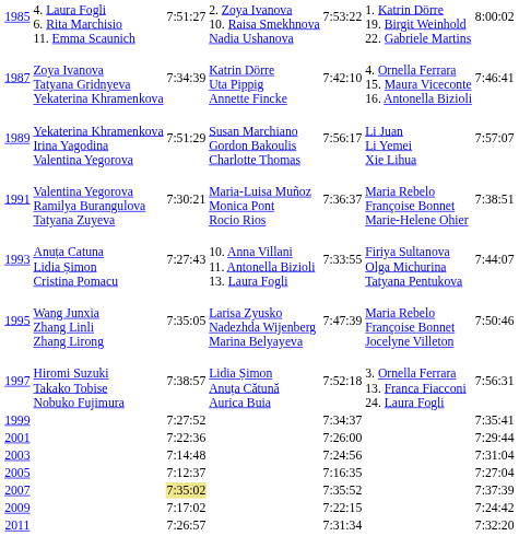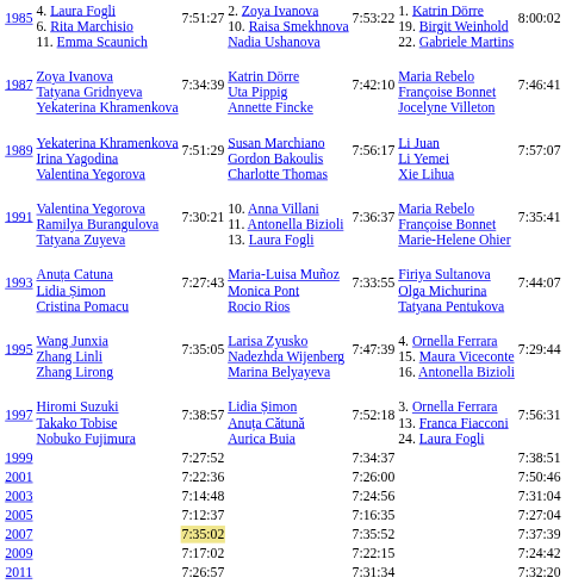1987 | column 6: 4. Ornella Ferrara 15. Maura Viceconte 16. Antonella Bizioli -> Maria Rebelo Françoise Bonnet Jocelyne Villeton
1991 | column 4: Maria-Luisa Muñoz Monica Pont Rocio Rios -> 10. Anna Villani 11. Antonella Bizioli 13. Laura Fogli
1991 | column 7: 7:38:51 -> 7:35:41
1993 | column 4: 10. Anna Villani 11. Antonella Bizioli 13. Laura Fogli -> Maria-Luisa Muñoz Monica Pont Rocio Rios
1995 | column 6: Maria Rebelo Françoise Bonnet Jocelyne Villeton -> 4. Ornella Ferrara 15. Maura Viceconte 16. Antonella Bizioli
1995 | column 7: 7:50:46 -> 7:29:44
1999 | column 7: 7:35:41 -> 7:38:51
2001 | column 7: 7:29:44 -> 7:50:46
